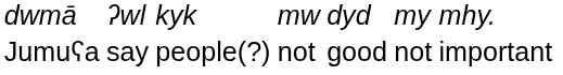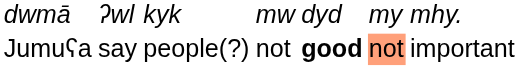Jumuʕa | column 5: normal -> bold
Jumuʕa | column 6: no background -> lightsalmon background
